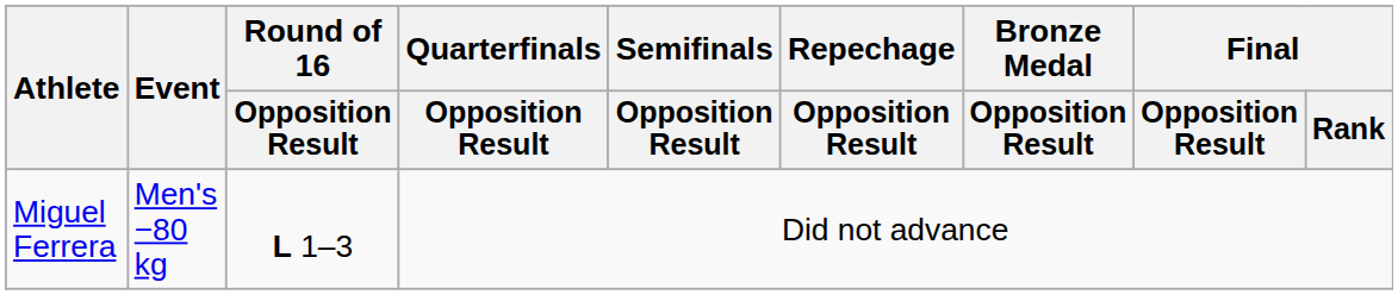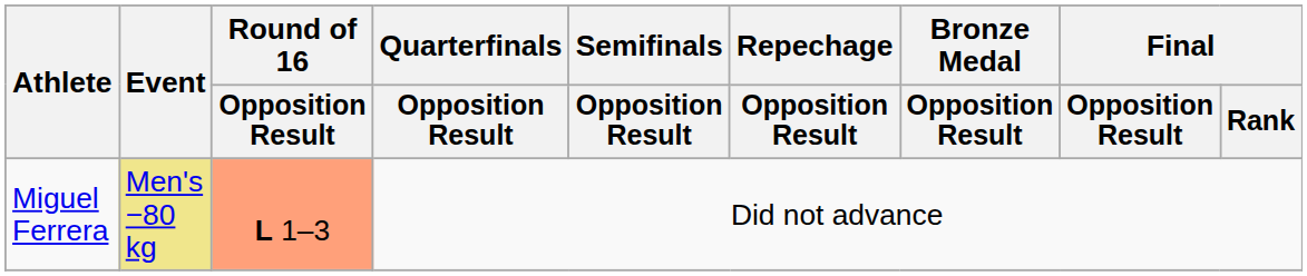Miguel Ferrera | Event: no background -> khaki background
Miguel Ferrera | Round of 16 / Opposition Result: no background -> lightsalmon background
